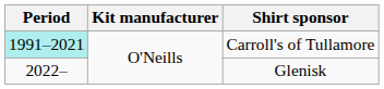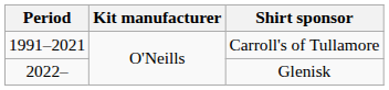Carroll's of Tullamore | Period: paleturquoise background -> no background
